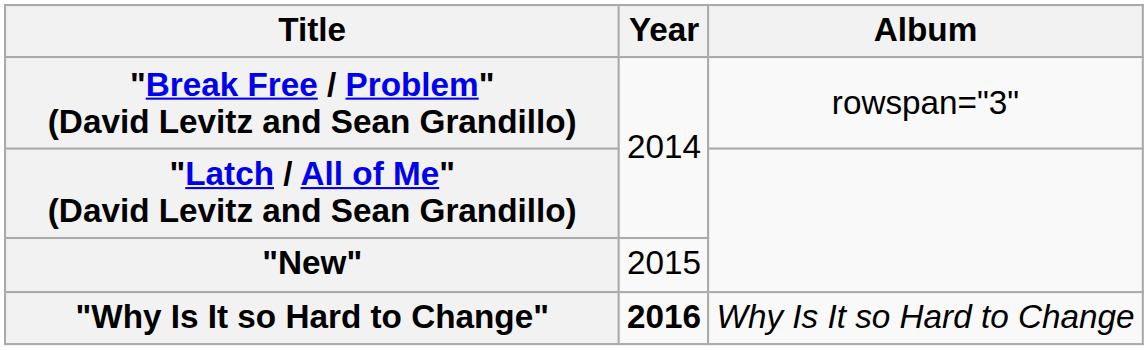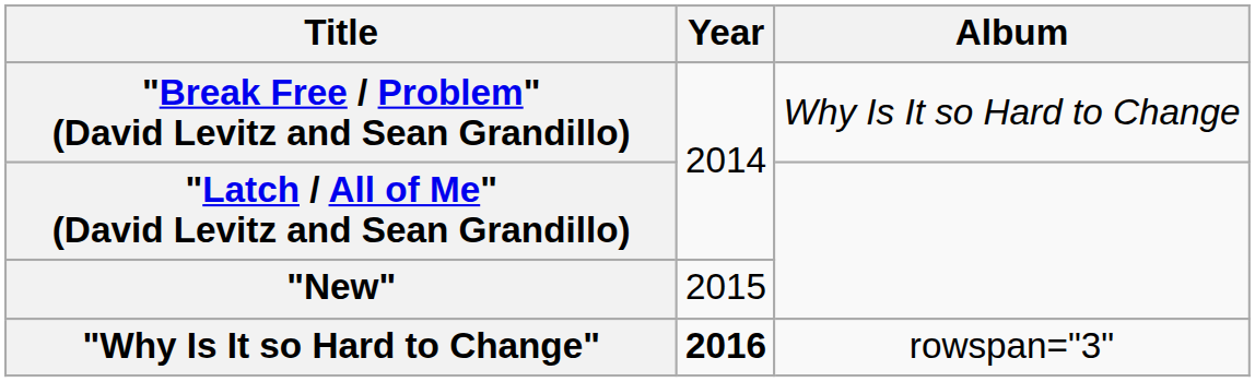"Break Free / Problem" (David Levitz and Sean Grandillo) | Album: rowspan="3" -> Why Is It so Hard to Change
"Why Is It so Hard to Change" | Album: Why Is It so Hard to Change -> rowspan="3"
